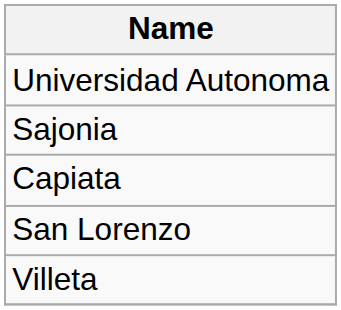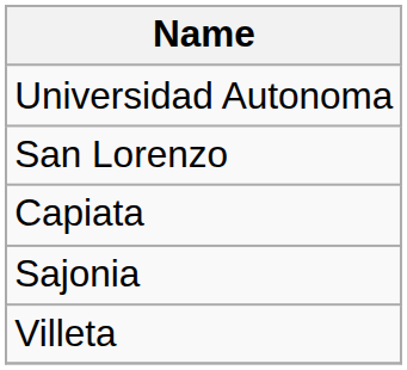row 3 | column 1: Sajonia -> San Lorenzo
row 5 | column 1: San Lorenzo -> Sajonia
